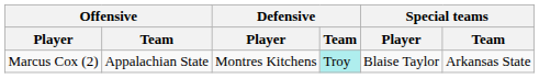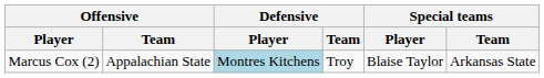Marcus Cox (2) | Defensive / Player: no background -> lightblue background
Marcus Cox (2) | Defensive / Team: paleturquoise background -> no background
